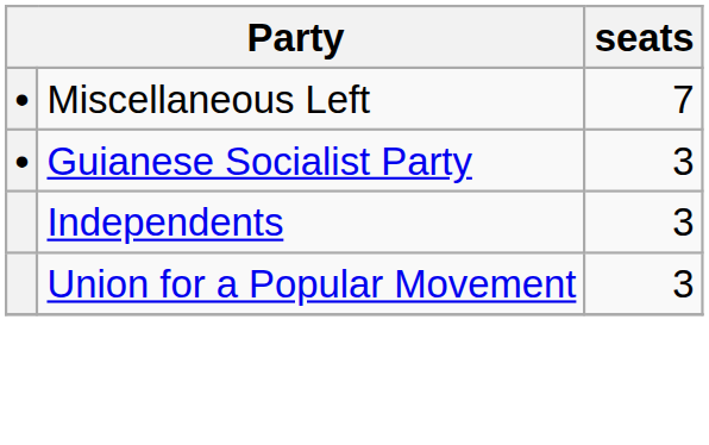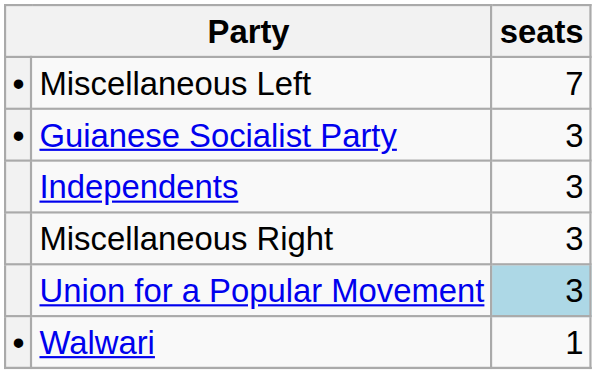+ row: Miscellaneous Right | 3
Union for a Popular Movement | seats: no background -> lightblue background
+ row: • | Walwari | 1
